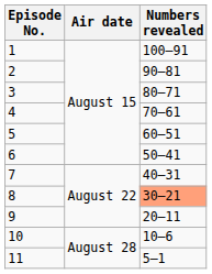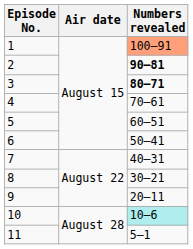1 | Numbers revealed: no background -> lightsalmon background
2 | Numbers revealed: normal -> bold
3 | Numbers revealed: normal -> bold
8 | Numbers revealed: lightsalmon background -> no background
10 | Numbers revealed: no background -> paleturquoise background
